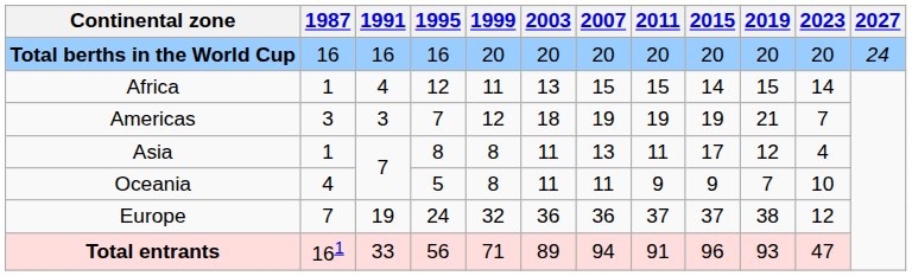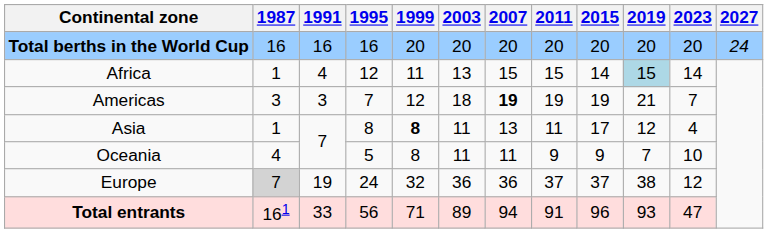Africa | 2019: no background -> lightblue background
Americas | 2007: normal -> bold
Asia | 1999: normal -> bold
Europe | 1987: no background -> lightgrey background
